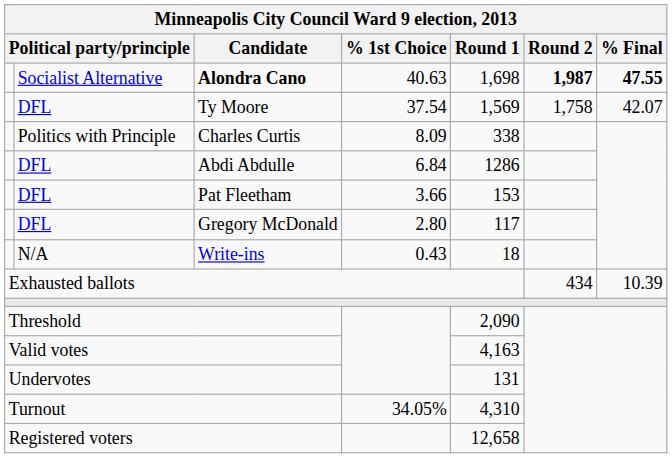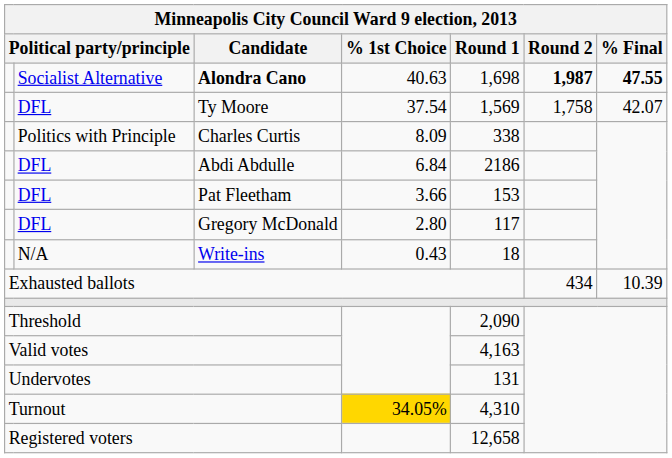Abdi Abdulle | Round 1: 1286 -> 2186
Turnout | % 1st Choice: no background -> gold background
